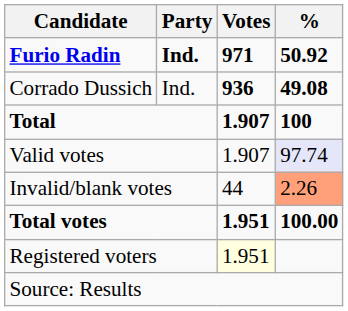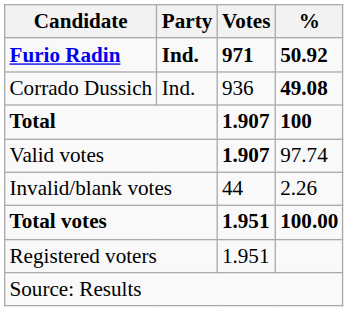Corrado Dussich | Votes: bold -> normal
Valid votes | Votes: normal -> bold
Valid votes | %: lavender background -> no background
Invalid/blank votes | %: lightsalmon background -> no background
Registered voters | Votes: lightyellow background -> no background
